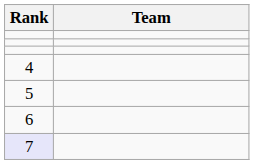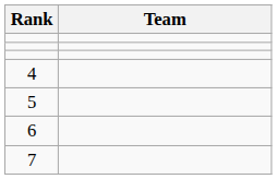row 8 | Rank: lavender background -> no background
